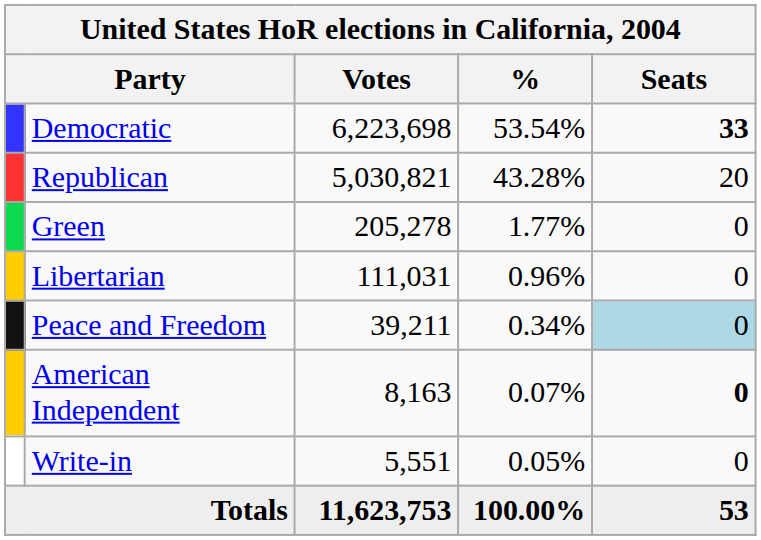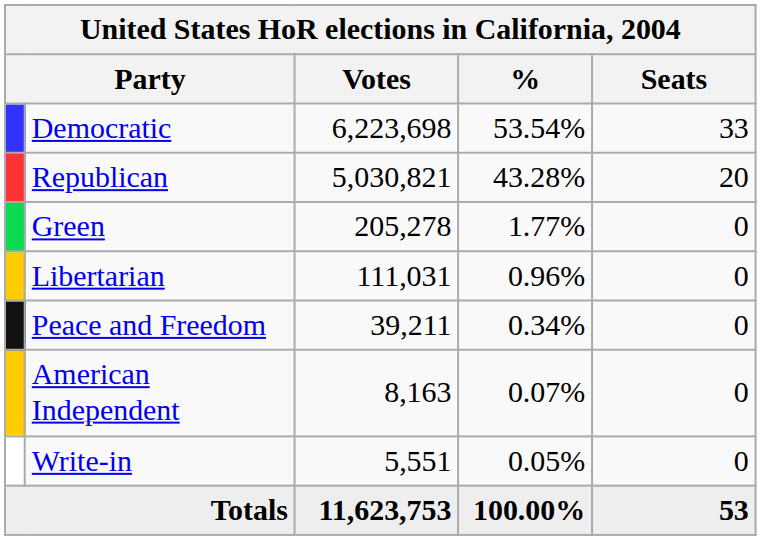Democratic | Seats: bold -> normal
Peace and Freedom | Seats: lightblue background -> no background
American Independent | Seats: bold -> normal
